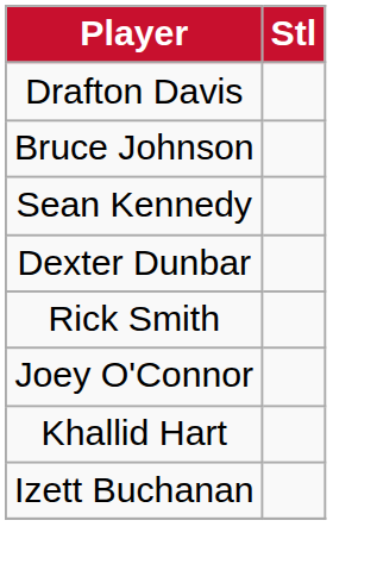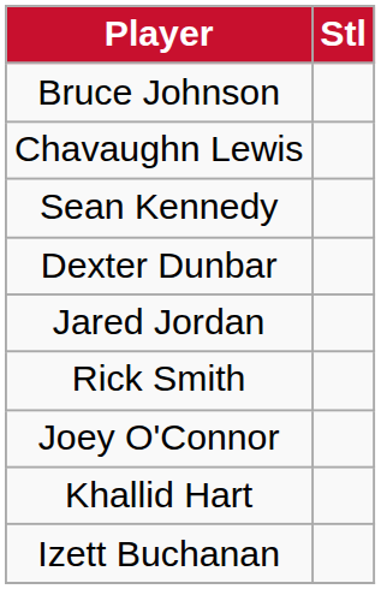- row: Drafton Davis
+ row: Chavaughn Lewis
+ row: Jared Jordan
